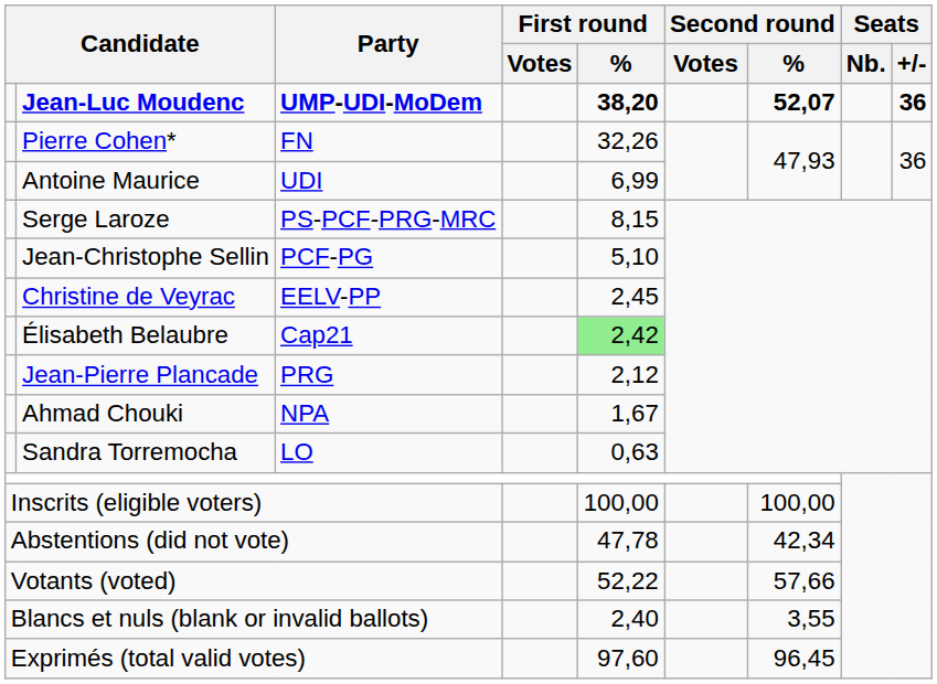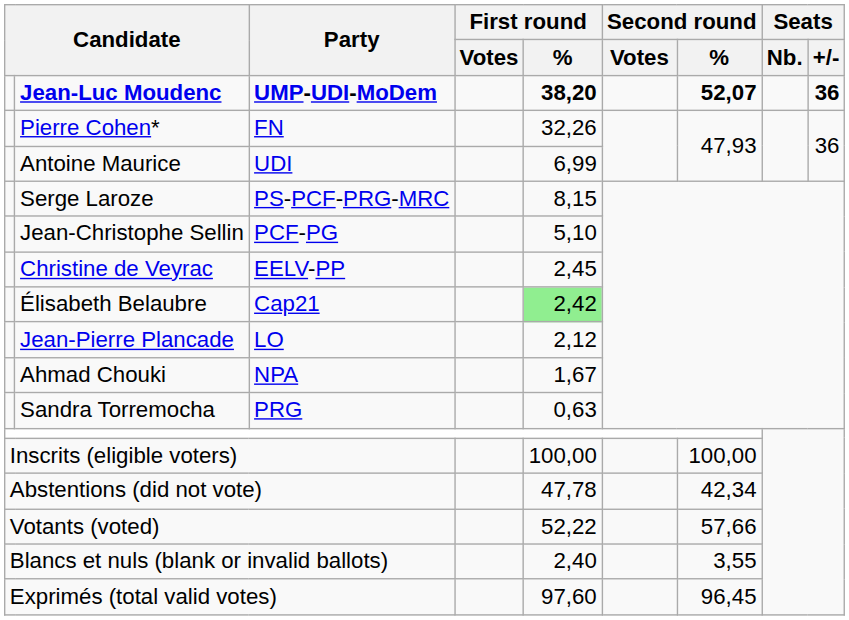Jean-Pierre Plancade | Party: PRG -> LO
Sandra Torremocha | Party: LO -> PRG
